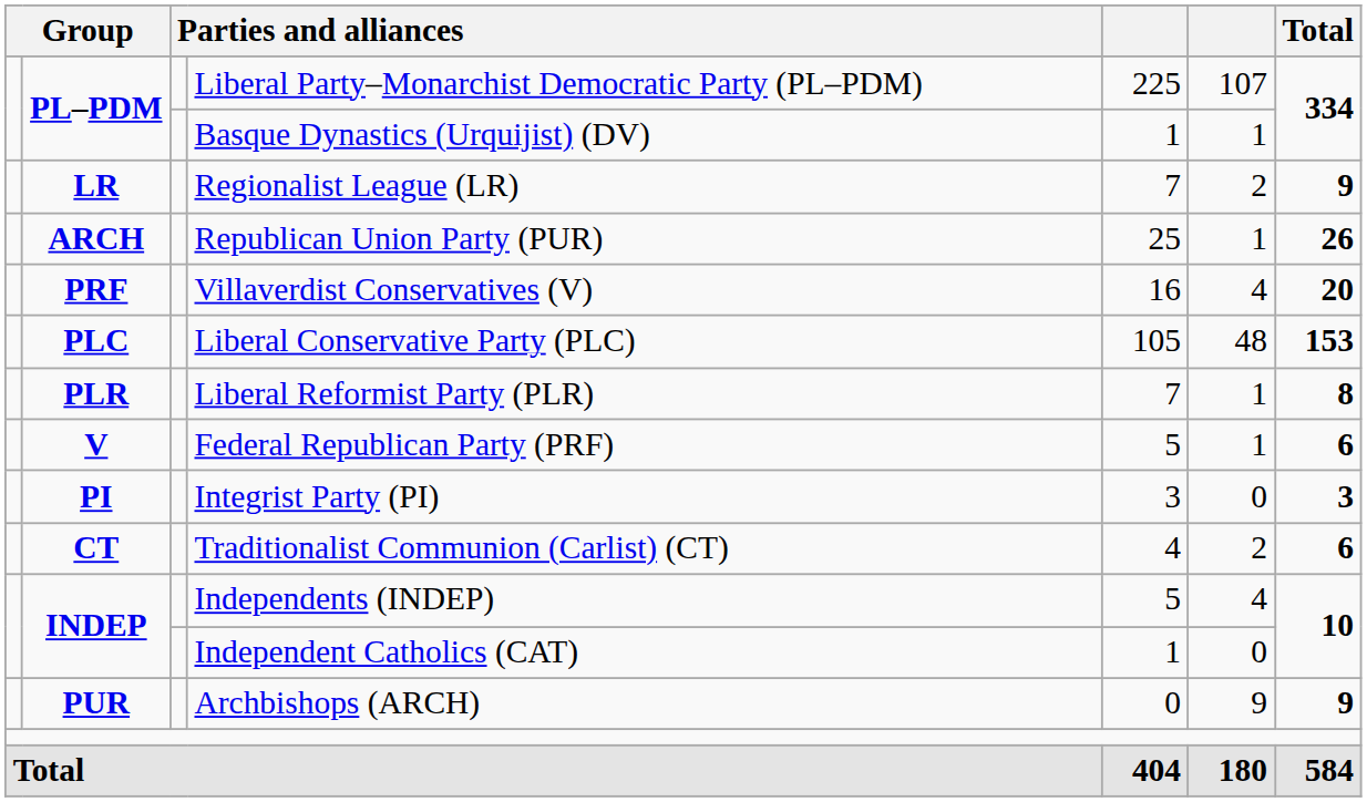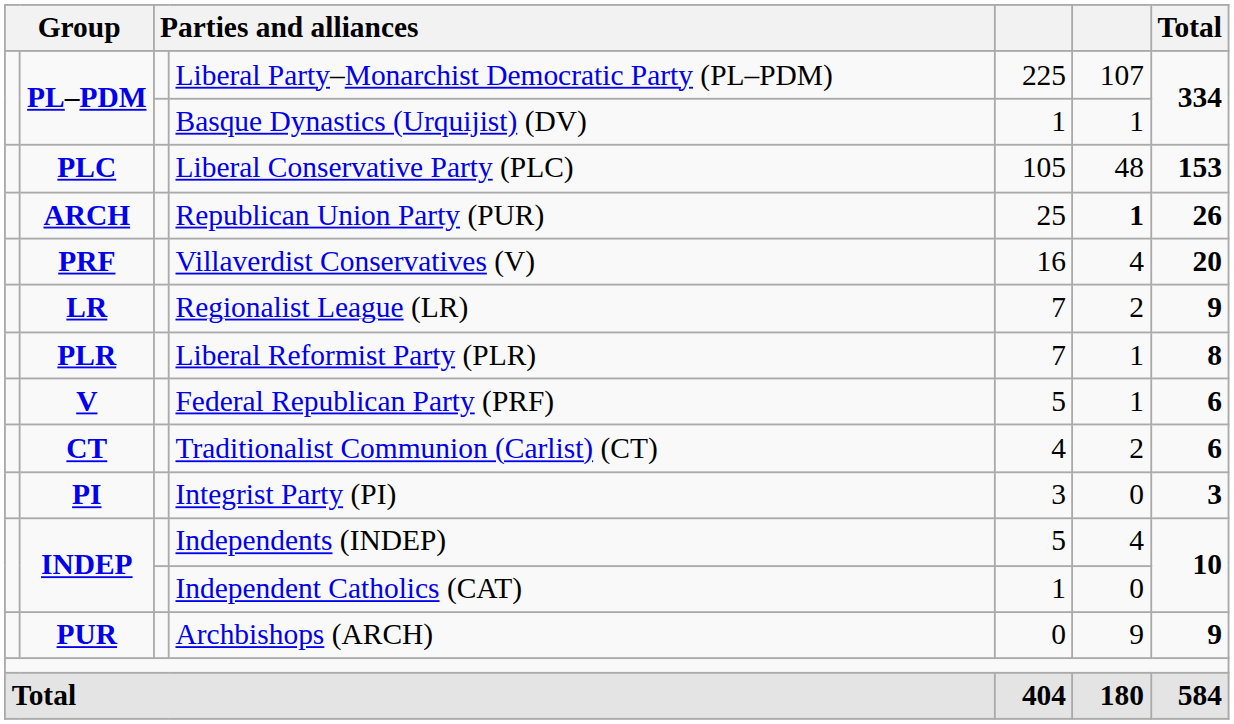rows swapped: Liberal Conservative Party (PLC) <-> Regionalist League (LR)
Republican Union Party (PUR) | column 6: normal -> bold
rows swapped: Traditionalist Communion (Carlist) (CT) <-> Integrist Party (PI)
